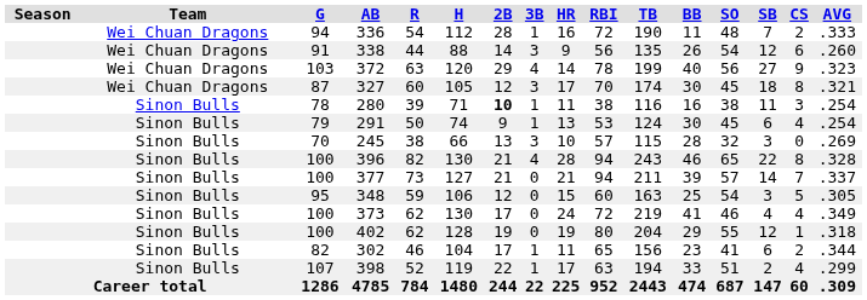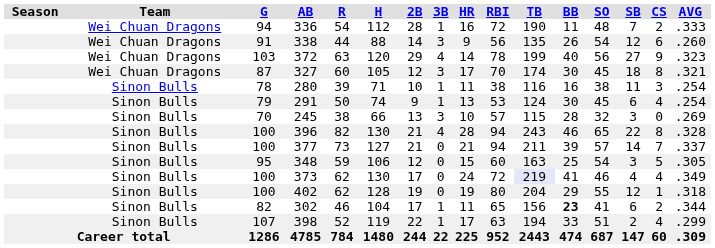280 | 2B: bold -> normal
373 | TB: no background -> lavender background
302 | BB: normal -> bold
